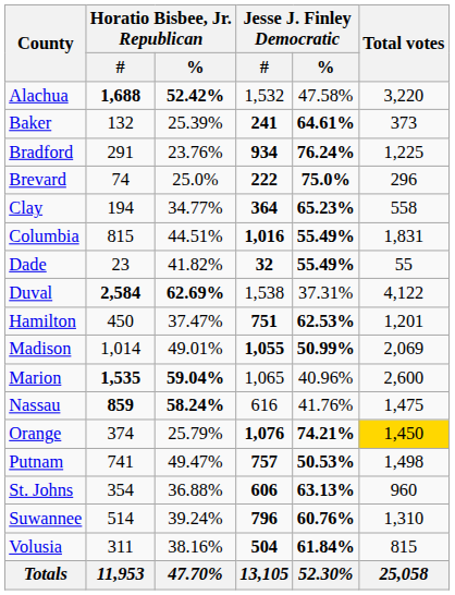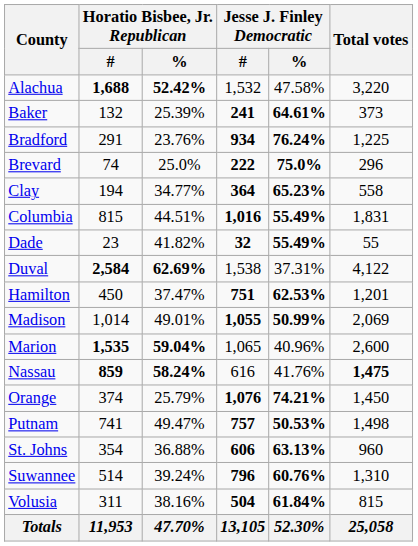Nassau | Total votes: normal -> bold
Orange | Total votes: gold background -> no background
